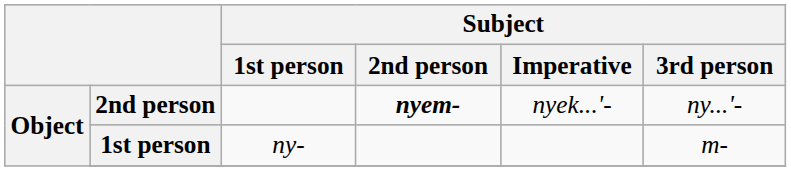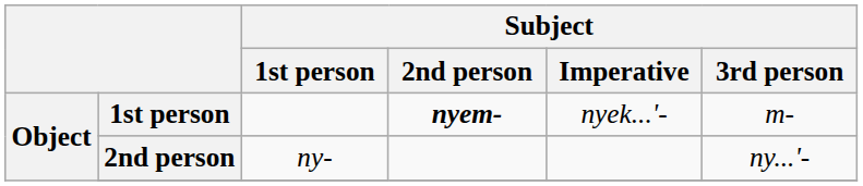row 3 | column 2: 2nd person -> 1st person
row 3 | Subject / 3rd person: ny...'- -> m-
row 4 | column 2: 1st person -> 2nd person
row 4 | Subject / 3rd person: m- -> ny...'-
